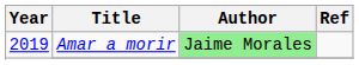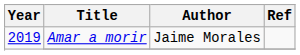Amar a morir | Author: lightgreen background -> no background
